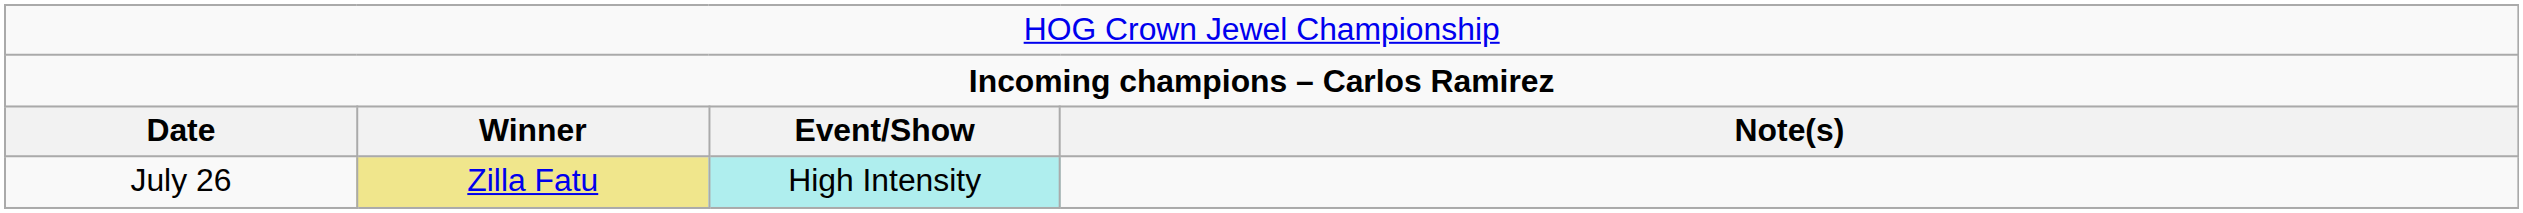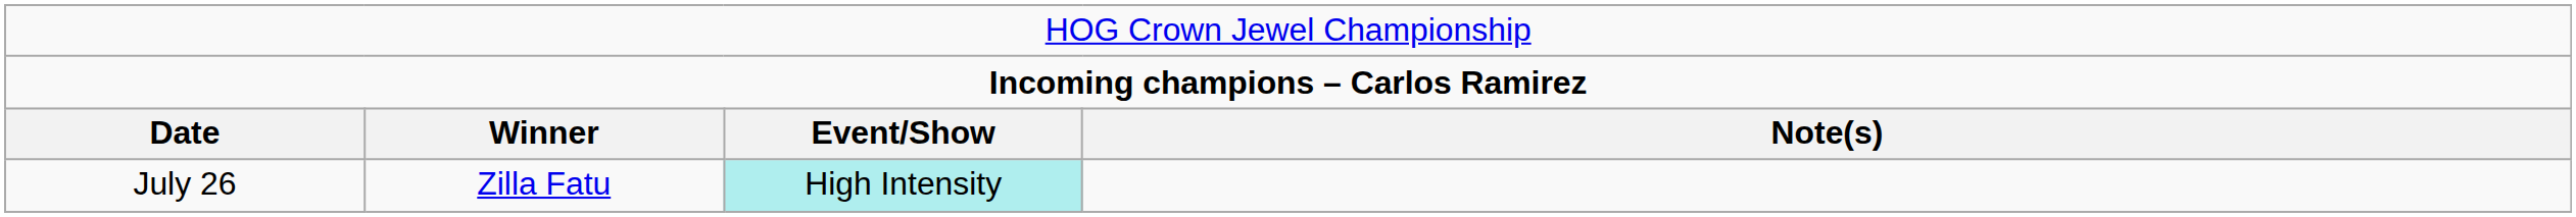July 26 | column 2: khaki background -> no background
